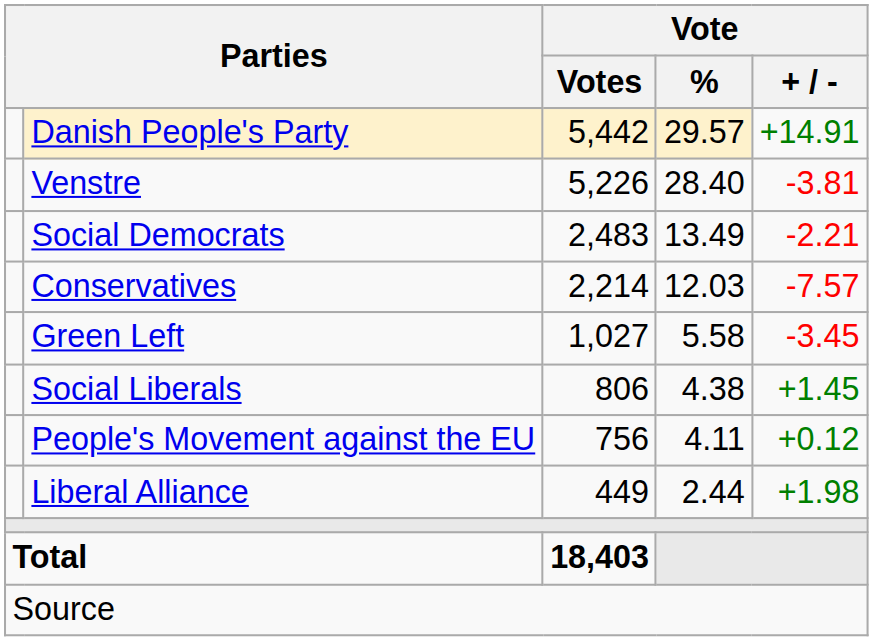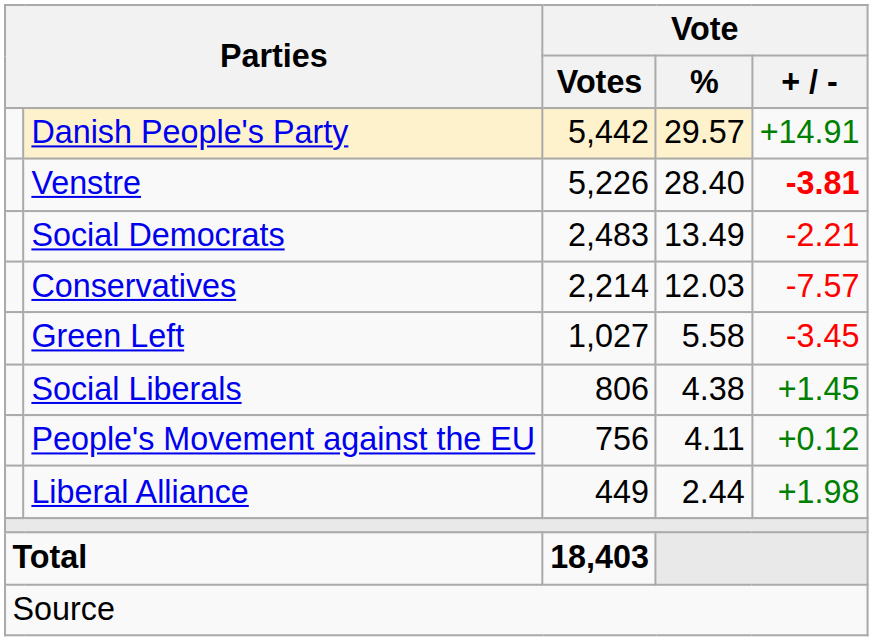Venstre | Vote / + / -: normal -> bold
